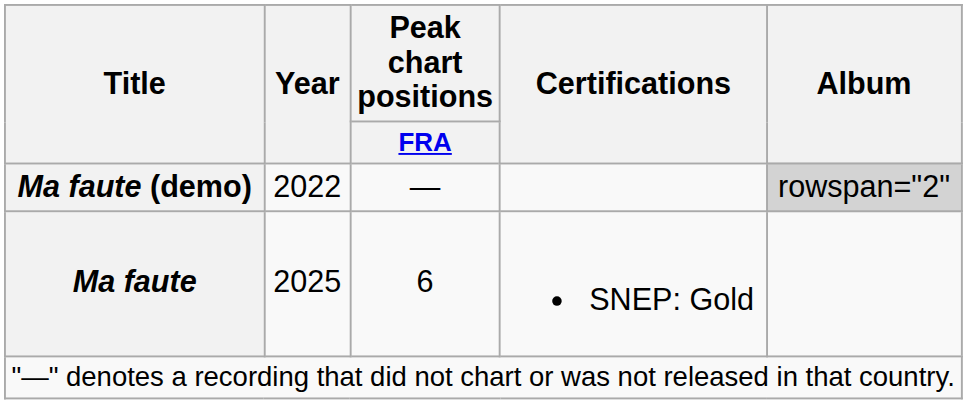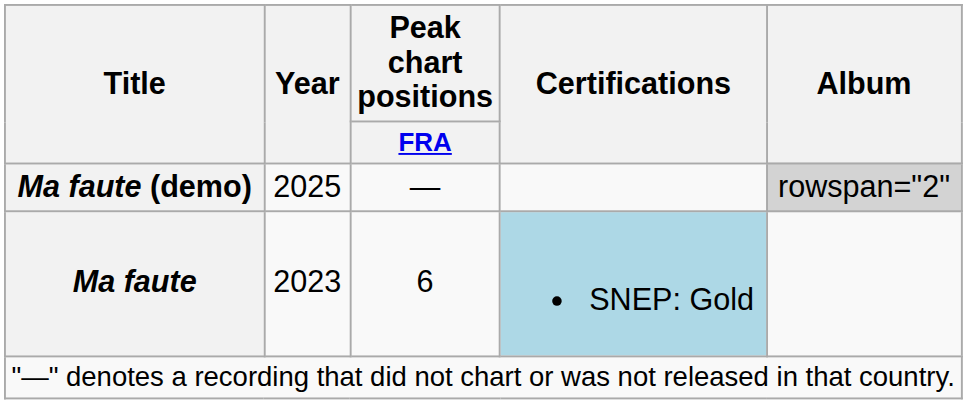Ma faute (demo) | Year: 2022 -> 2025
Ma faute | Year: 2025 -> 2023
Ma faute | Certifications: no background -> lightblue background
